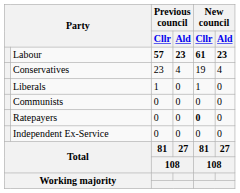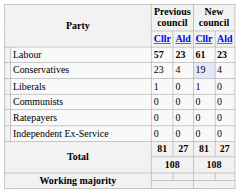Conservatives | New council / Cllr: no background -> lavender background
Ratepayers | New council / Cllr: bold -> normal
